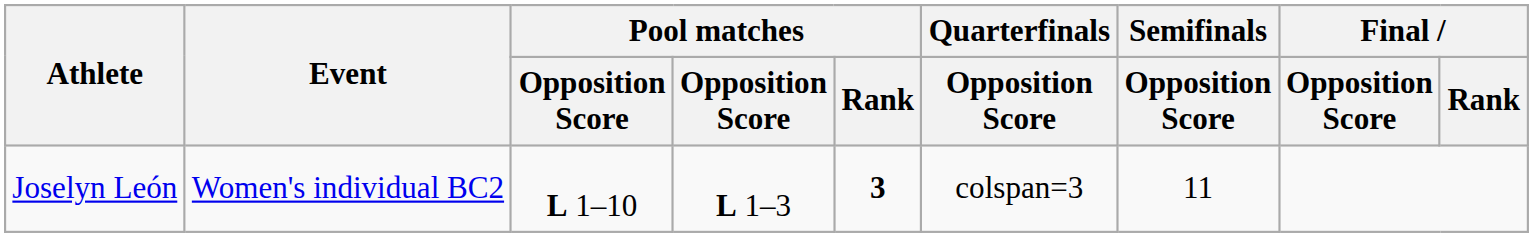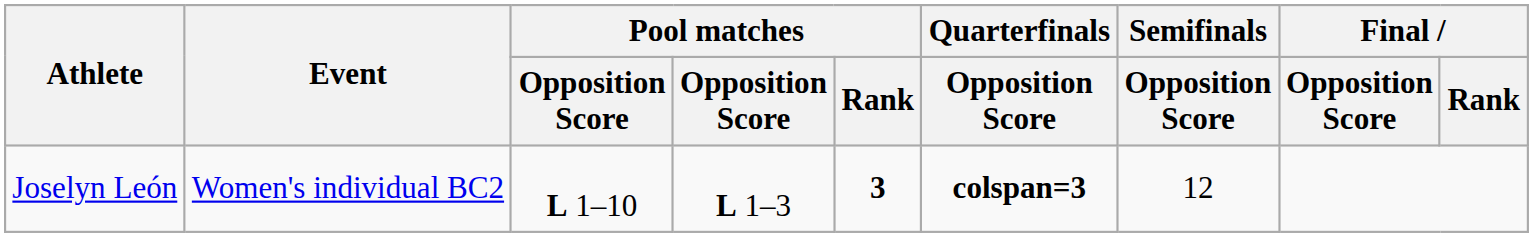Joselyn León | Quarterfinals / Opposition Score: normal -> bold
Joselyn León | Semifinals / Opposition Score: 11 -> 12
